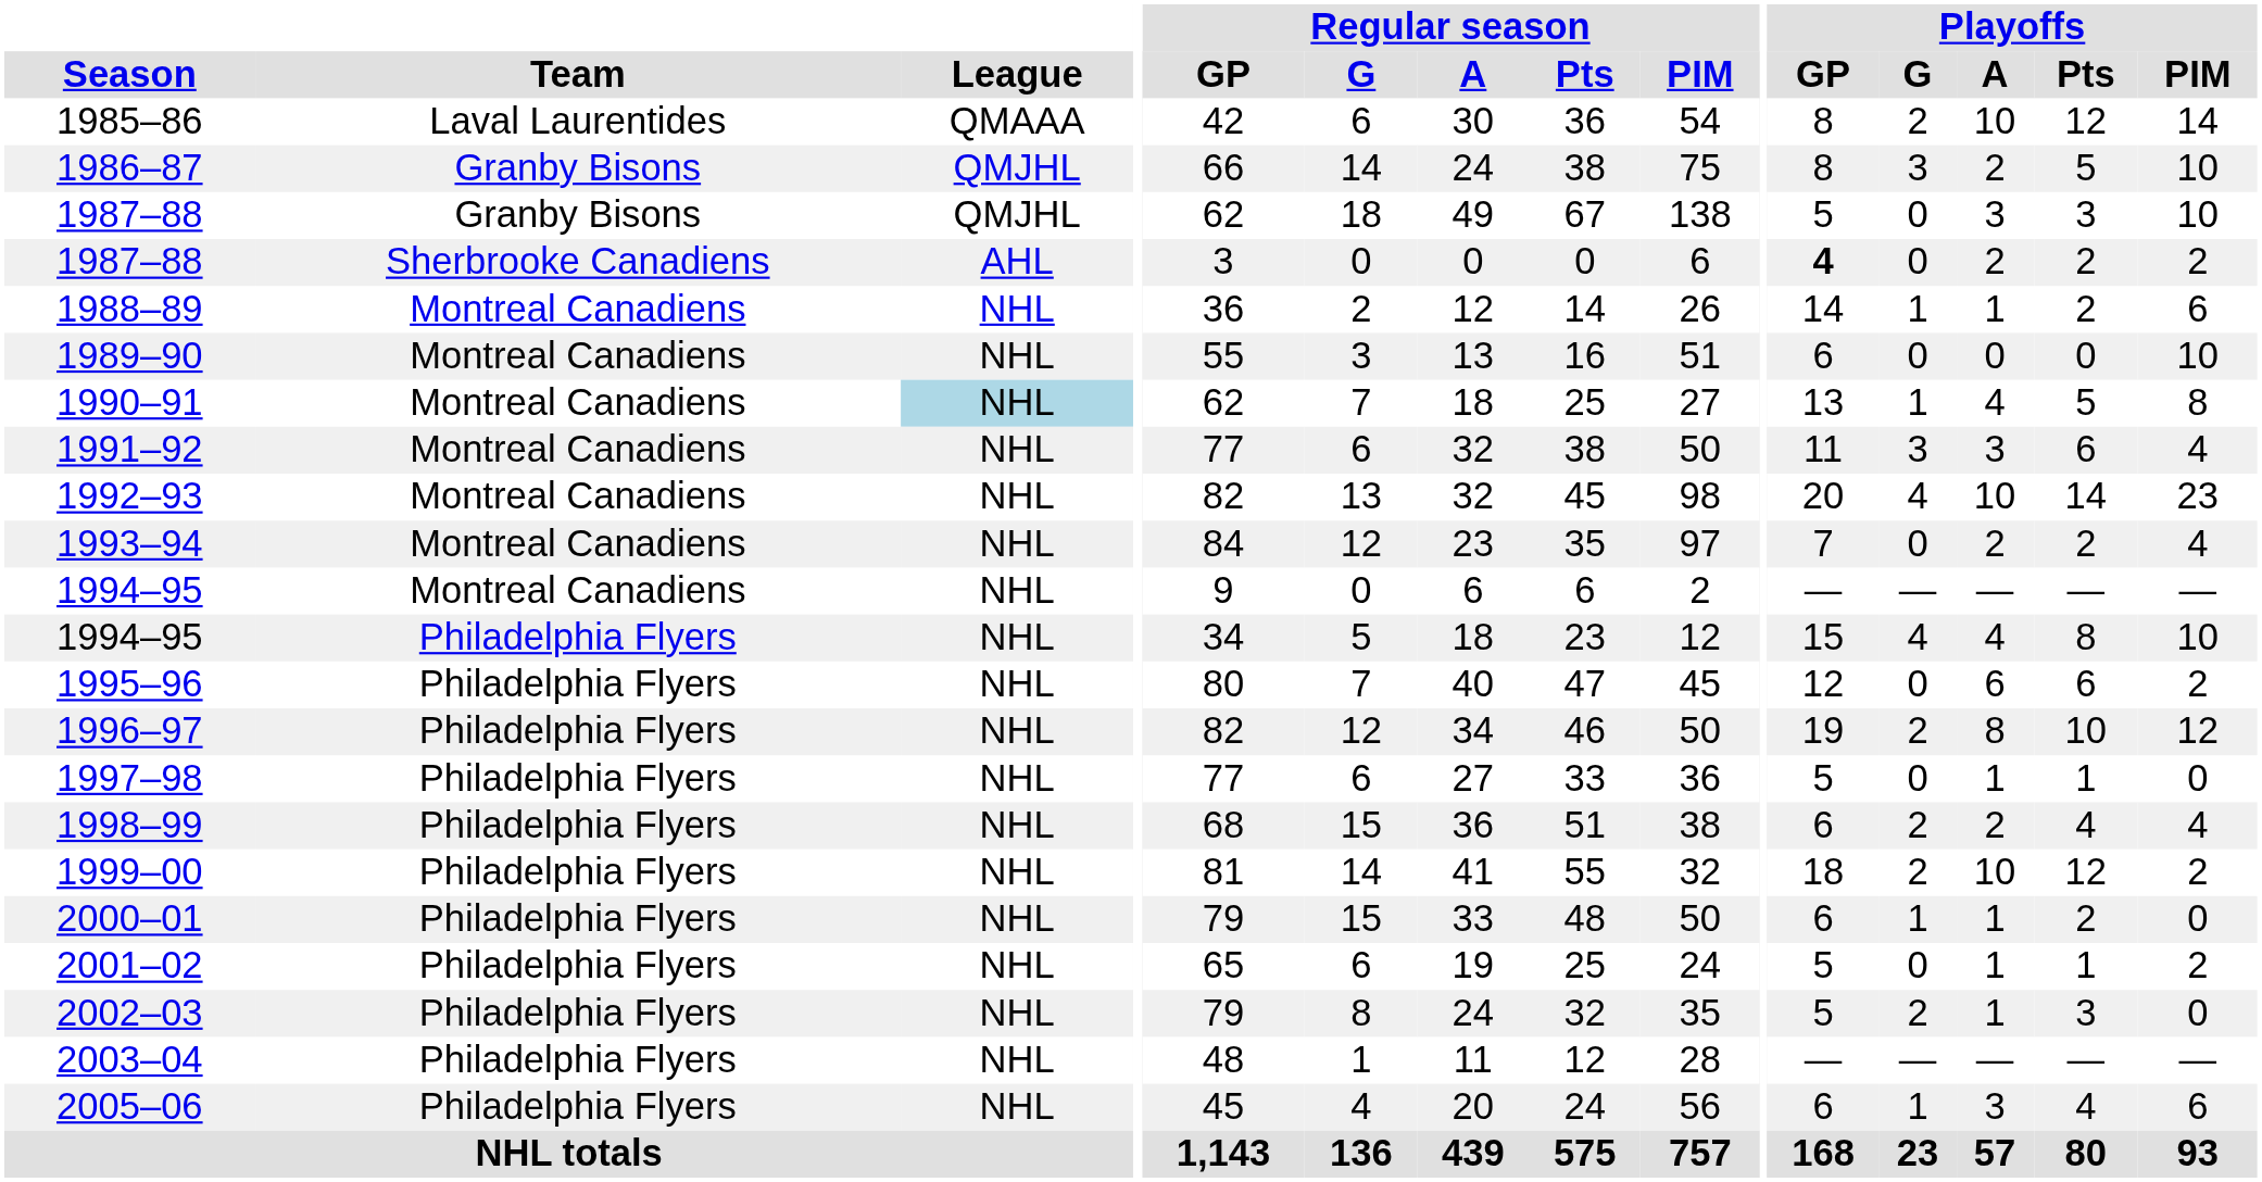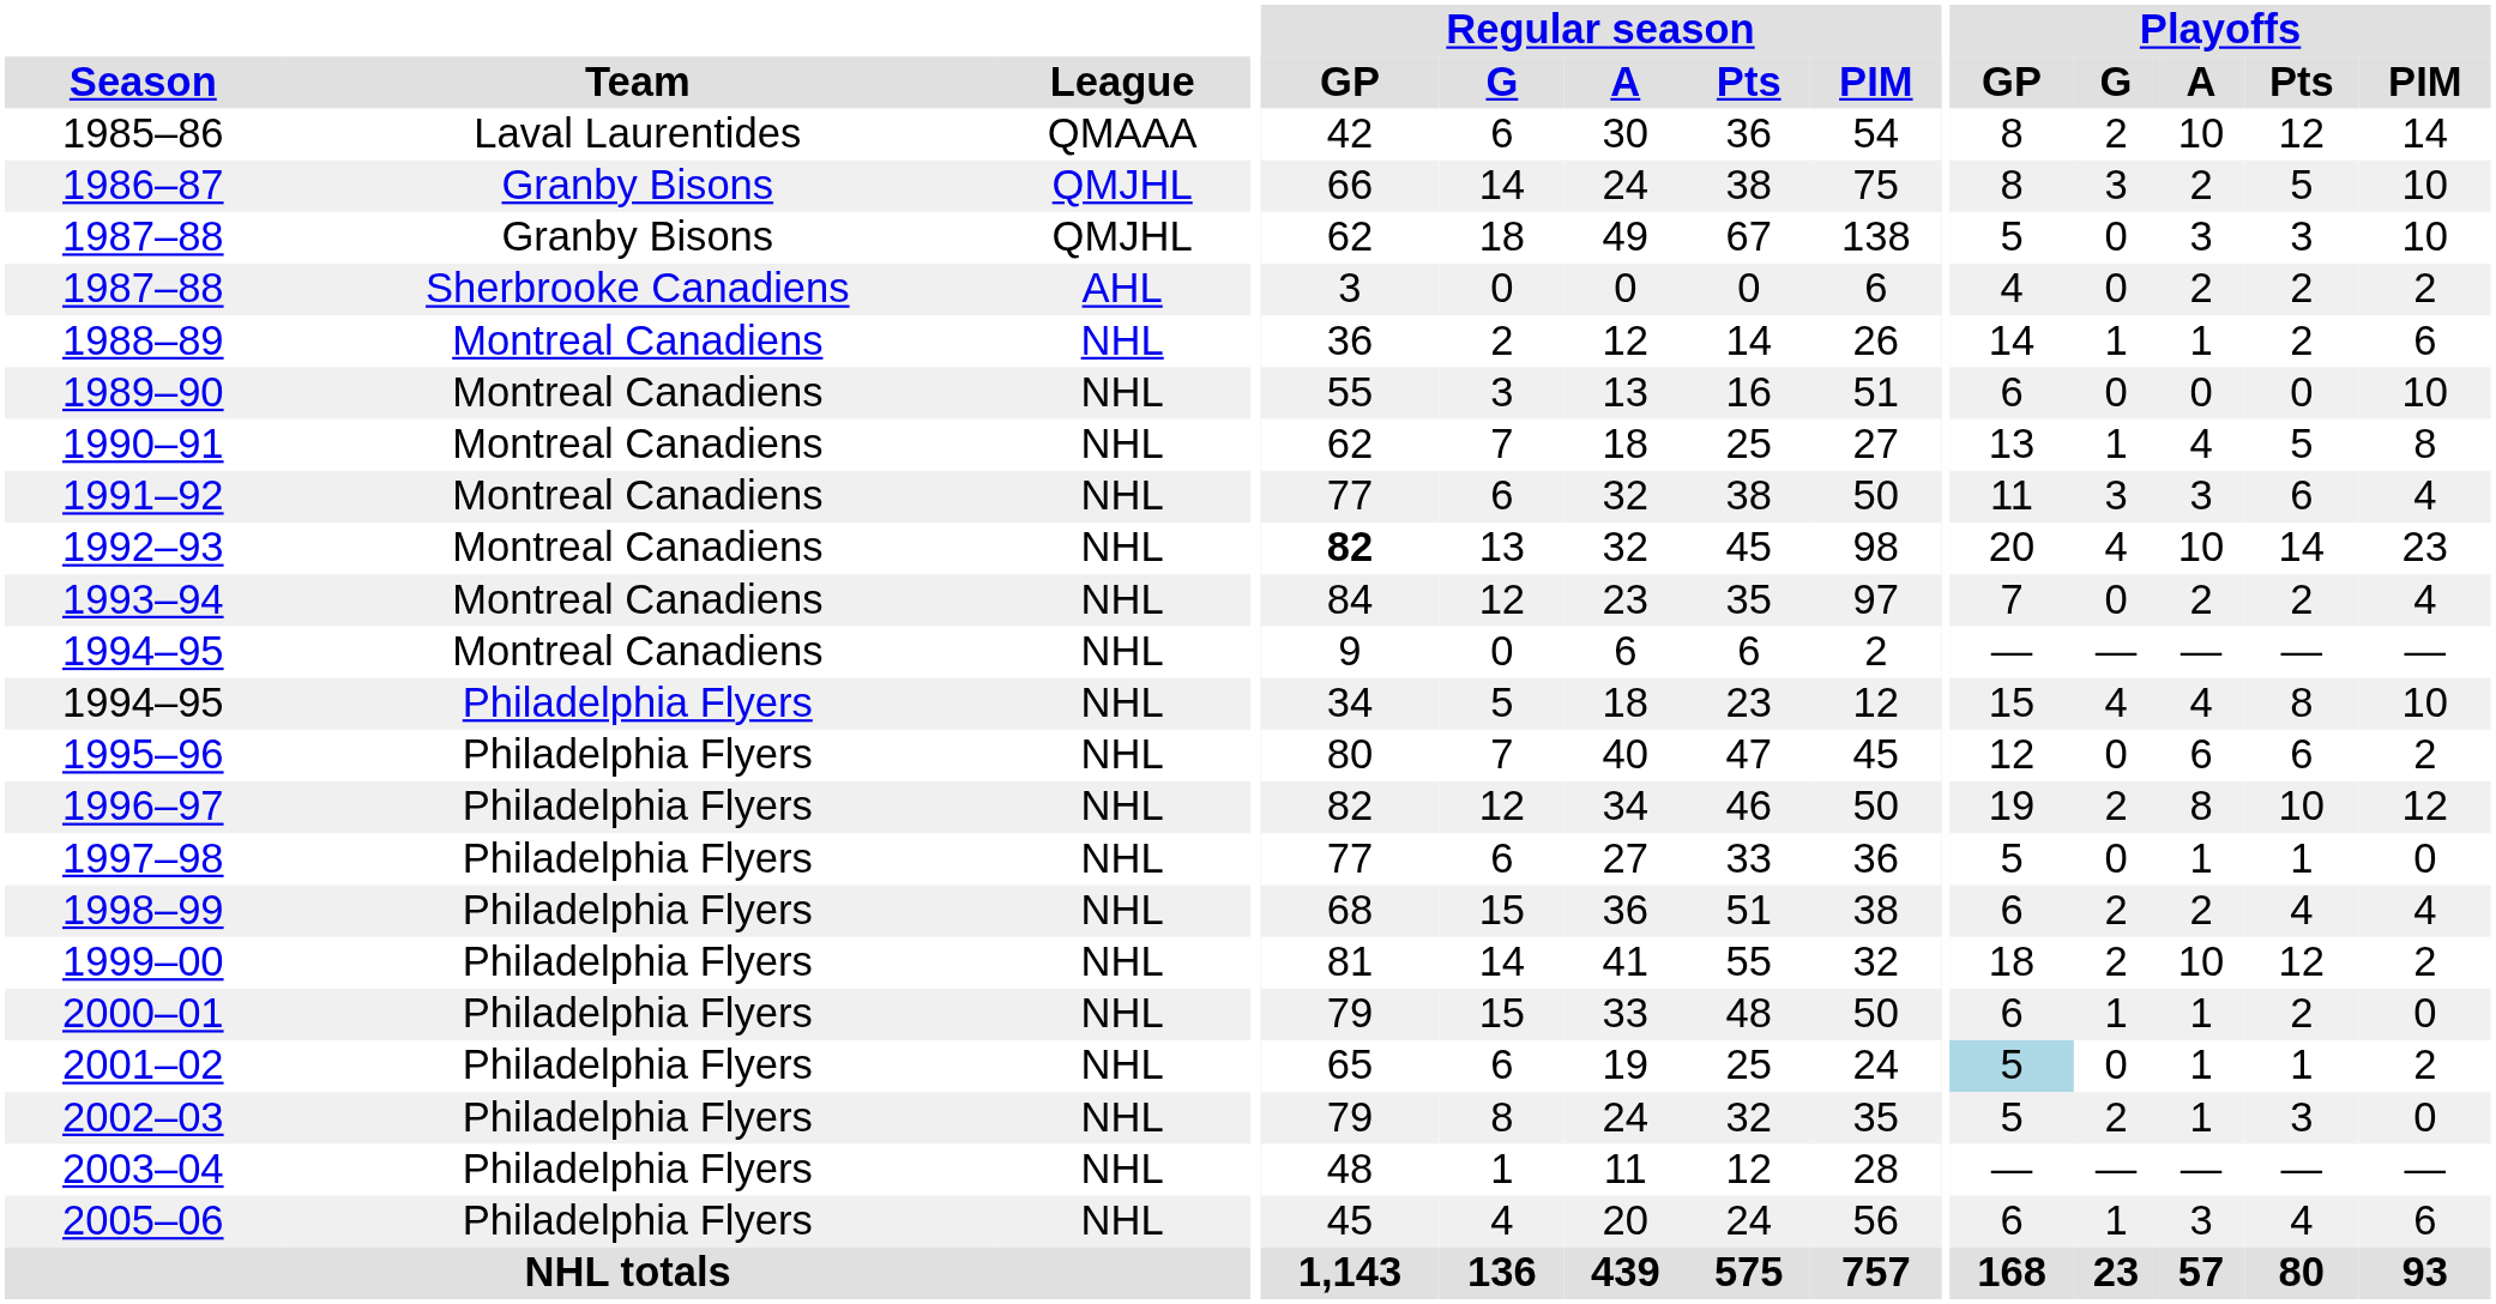1987–88 / Sherbrooke Canadiens | Playoffs / GP: bold -> normal
1990–91 | League: lightblue background -> no background
1992–93 | Regular season / GP: normal -> bold
2001–02 | Playoffs / GP: no background -> lightblue background
